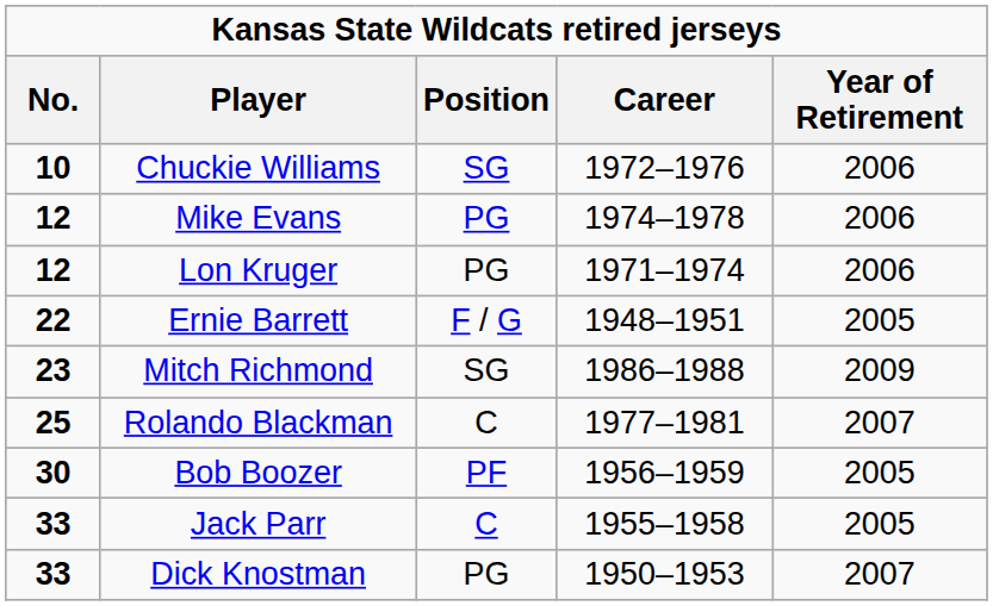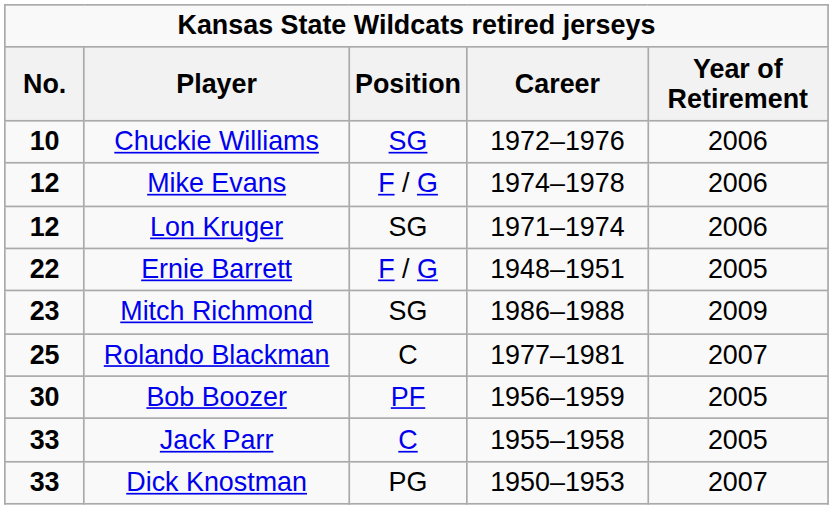Mike Evans | Position: PG -> F / G
Lon Kruger | Position: PG -> SG
